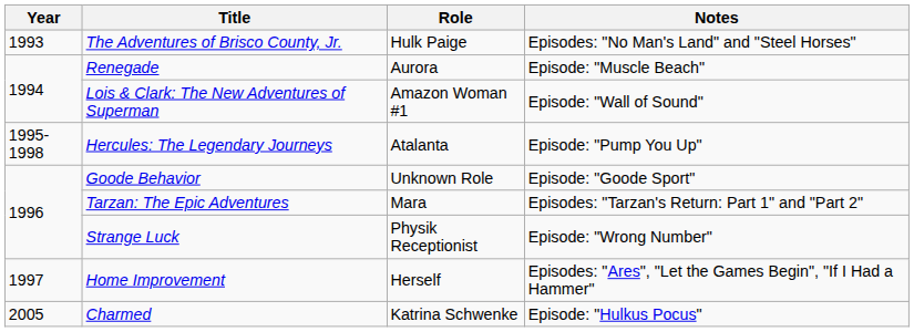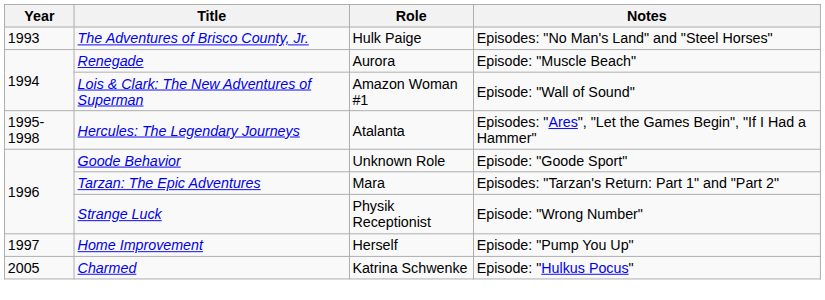Hercules: The Legendary Journeys | Notes: Episode: "Pump You Up" -> Episodes: "Ares", "Let the Games Begin", "If I Had a Hammer"
Home Improvement | Notes: Episodes: "Ares", "Let the Games Begin", "If I Had a Hammer" -> Episode: "Pump You Up"
